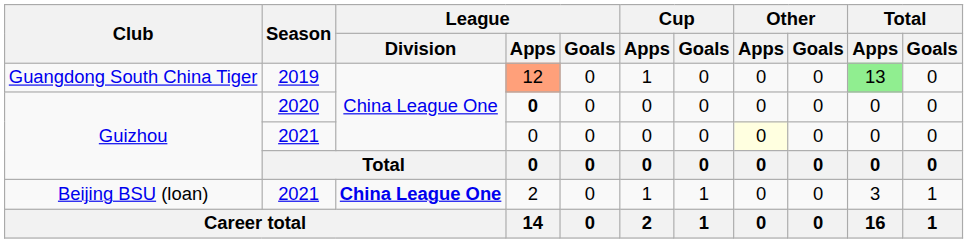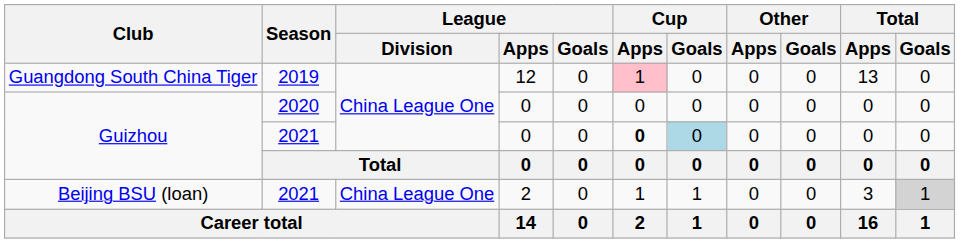Guangdong South China Tiger | League / Apps: lightsalmon background -> no background
Guangdong South China Tiger | Cup / Apps: no background -> pink background
Guangdong South China Tiger | Total / Apps: lightgreen background -> no background
Guizhou / 2020 | League / Apps: bold -> normal
Guizhou / 2021 | Cup / Apps: normal -> bold
Guizhou / 2021 | Cup / Goals: no background -> lightblue background
Guizhou / 2021 | Other / Apps: lightyellow background -> no background
Beijing BSU (loan) | League / Division: bold -> normal
Beijing BSU (loan) | Total / Goals: no background -> lightgrey background
